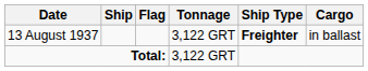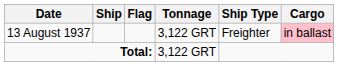13 August 1937 | Ship Type: bold -> normal
13 August 1937 | Cargo: no background -> pink background
